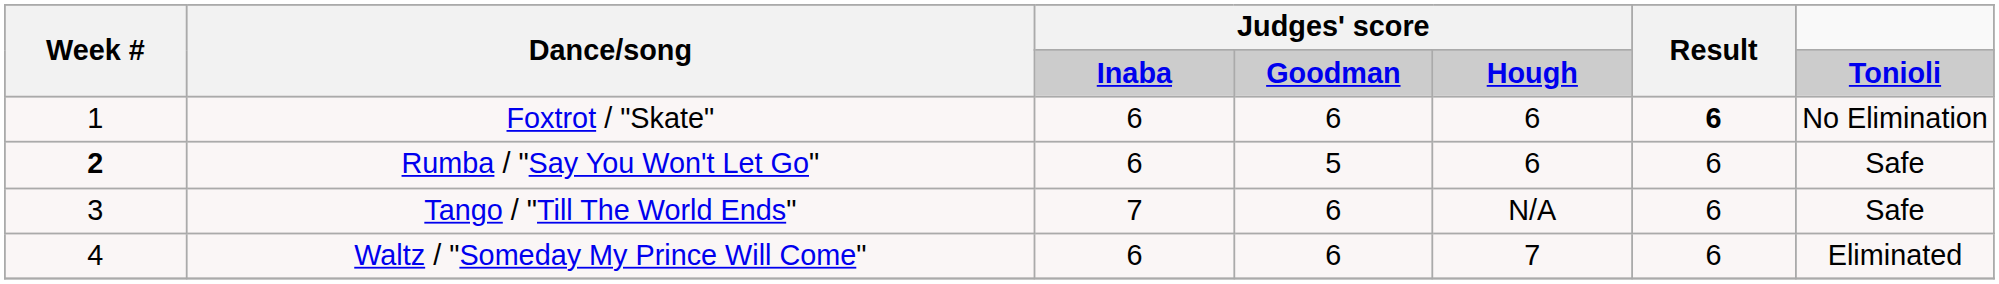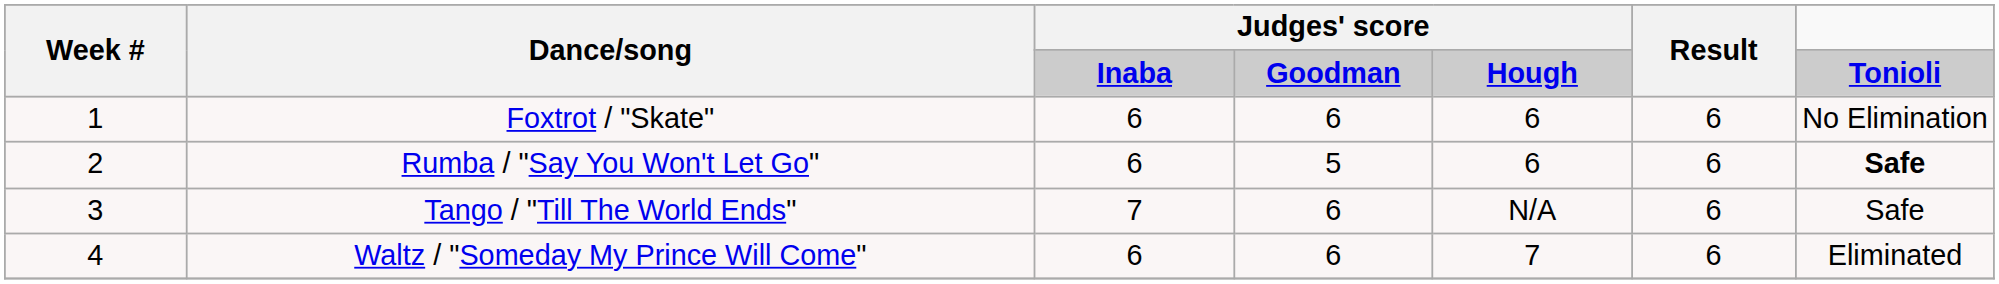Foxtrot / "Skate" | Result: bold -> normal
Rumba / "Say You Won't Let Go" | Week #: bold -> normal
Rumba / "Say You Won't Let Go" | column 7: normal -> bold
